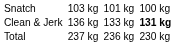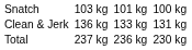Clean & Jerk | column 4: bold -> normal
